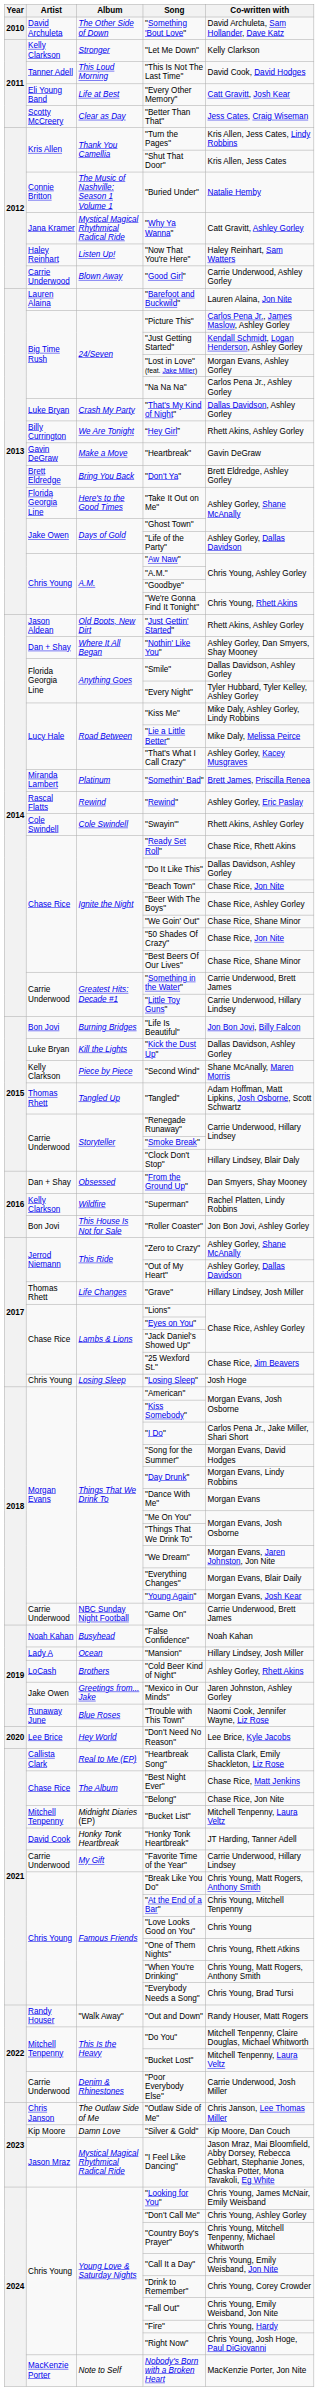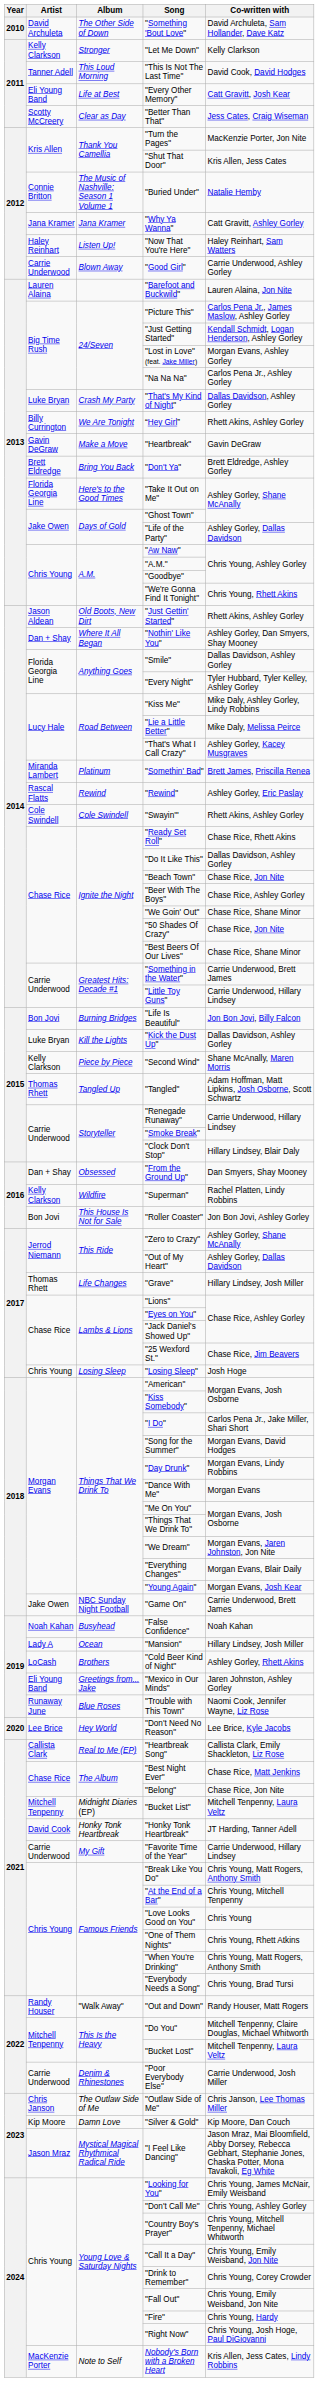"Turn the Pages" | Co-written with: Kris Allen, Jess Cates, Lindy Robbins -> MacKenzie Porter, Jon Nite
"Why Ya Wanna" | Album: Mystical Magical Rhythmical Radical Ride -> Jana Kramer
"Game On" | Artist: Carrie Underwood -> Jake Owen
"Mexico in Our Minds" | Artist: Jake Owen -> Eli Young Band
Nobody's Born with a Broken Heart | Co-written with: MacKenzie Porter, Jon Nite -> Kris Allen, Jess Cates, Lindy Robbins
